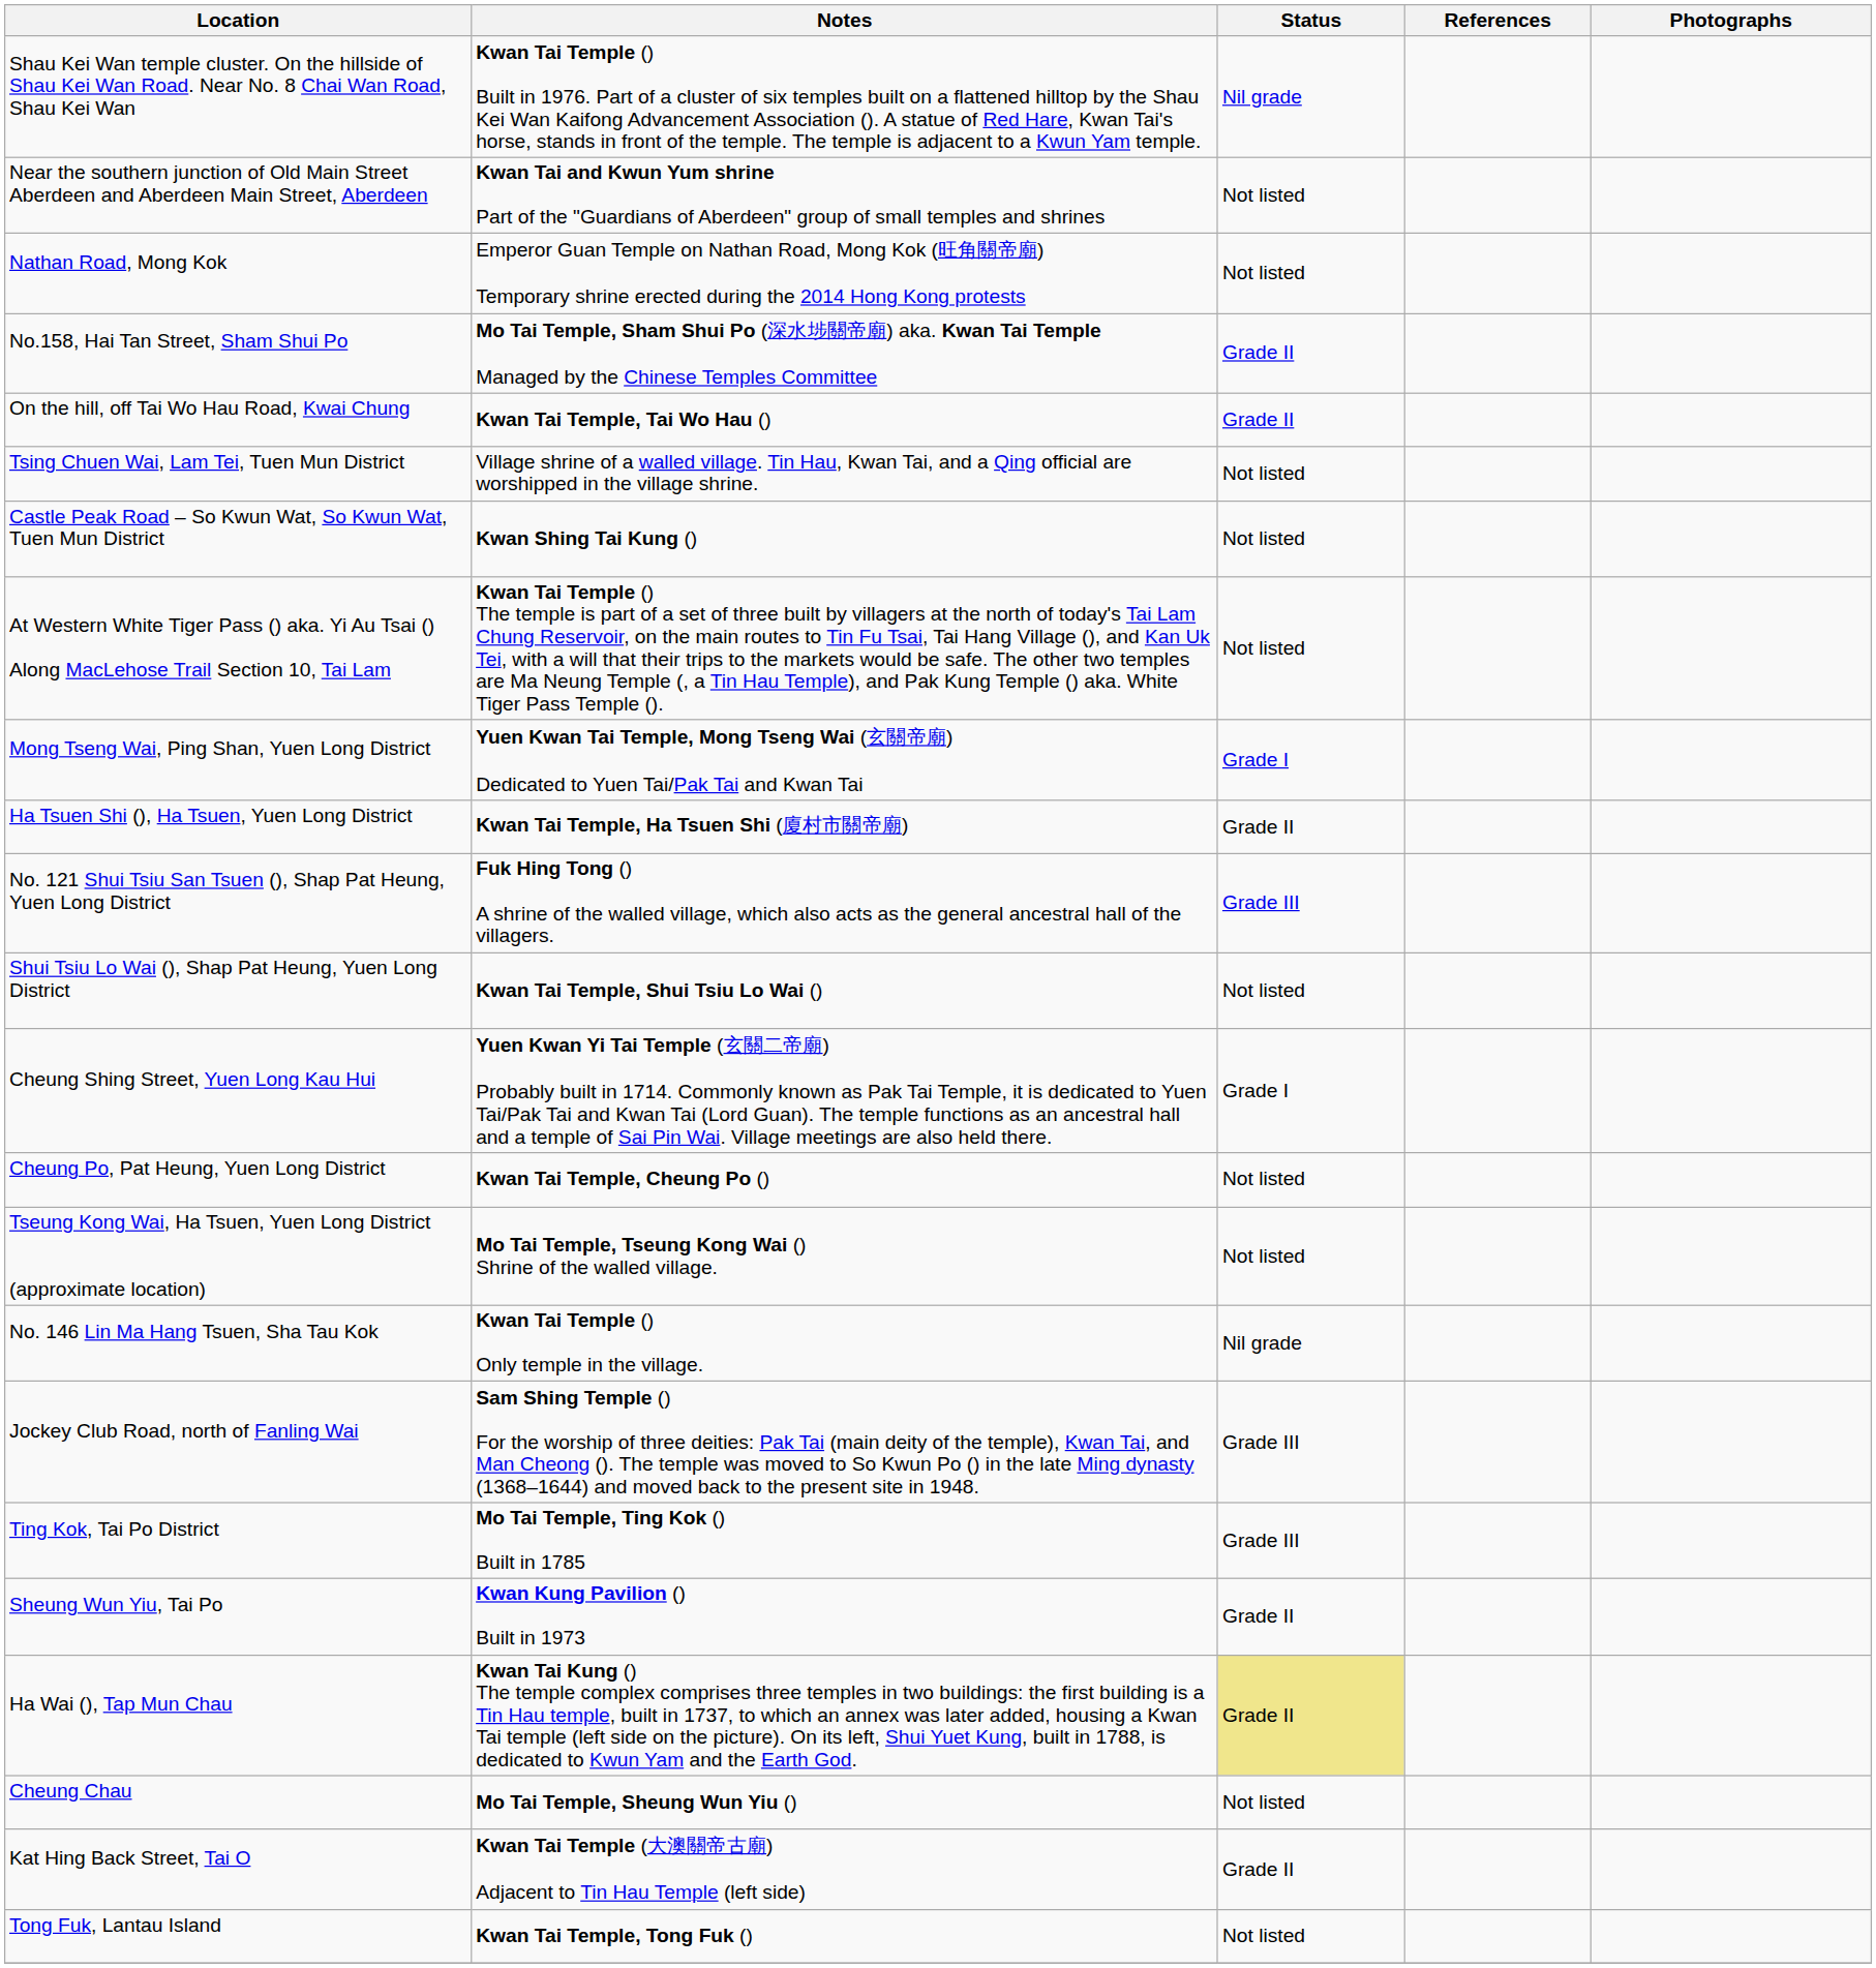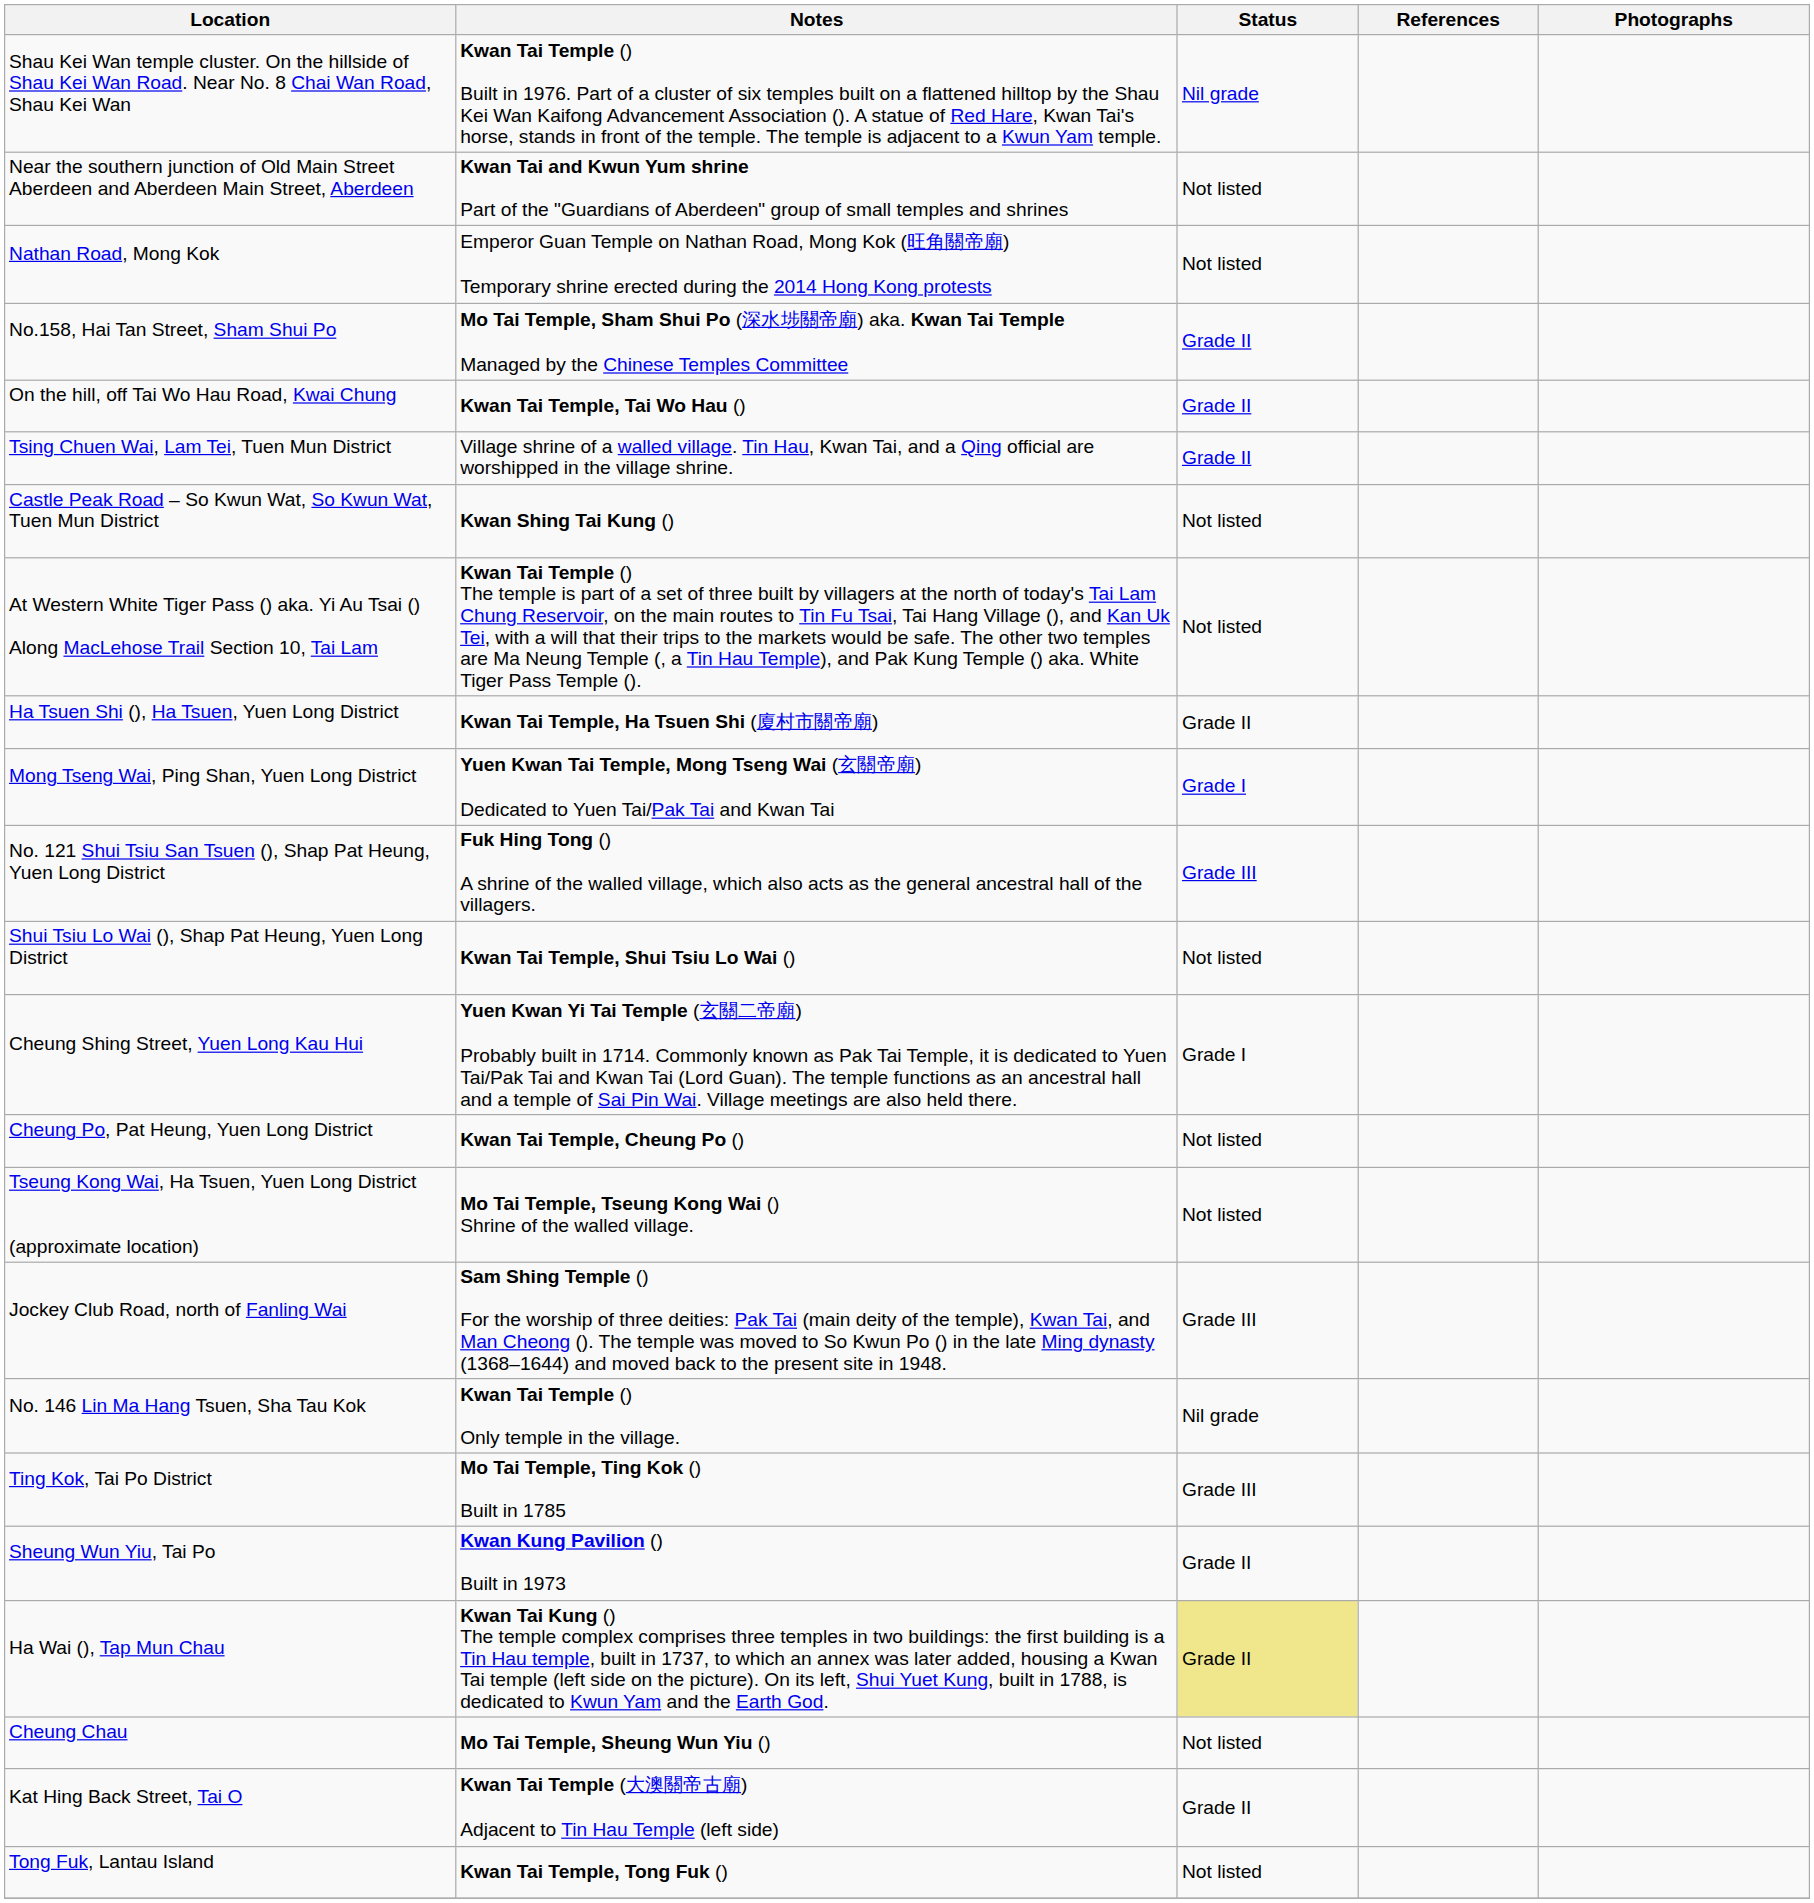Tsing Chuen Wai, Lam Tei, Tuen Mun District | Status: Not listed -> Grade II
rows swapped: Ha Tsuen Shi (), Ha Tsuen, Yuen Long District <-> Mong Tseng Wai, Ping Shan, Yuen Long District
rows swapped: Jockey Club Road, north of Fanling Wai <-> No. 146 Lin Ma Hang Tsuen, Sha Tau Kok
